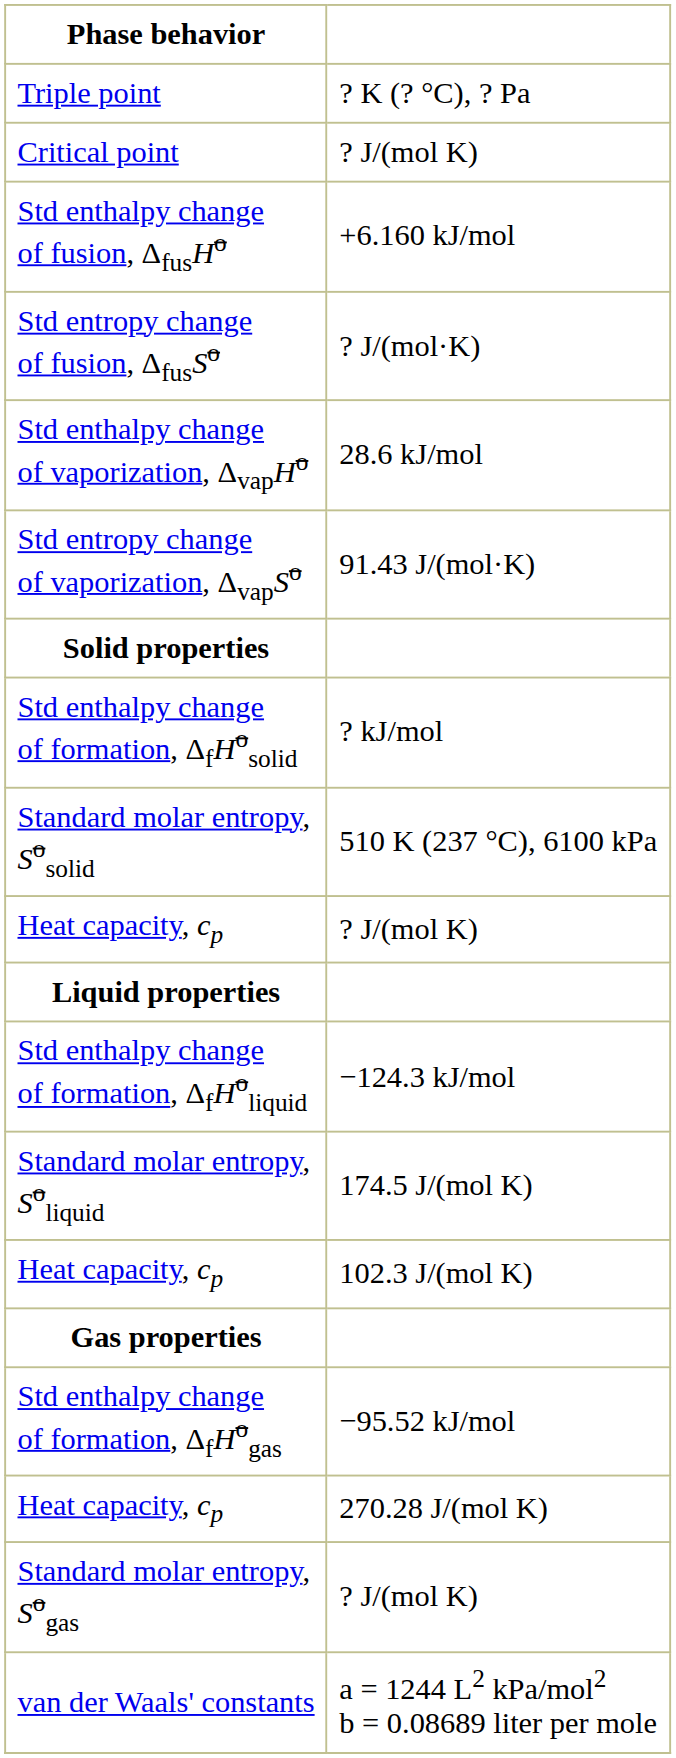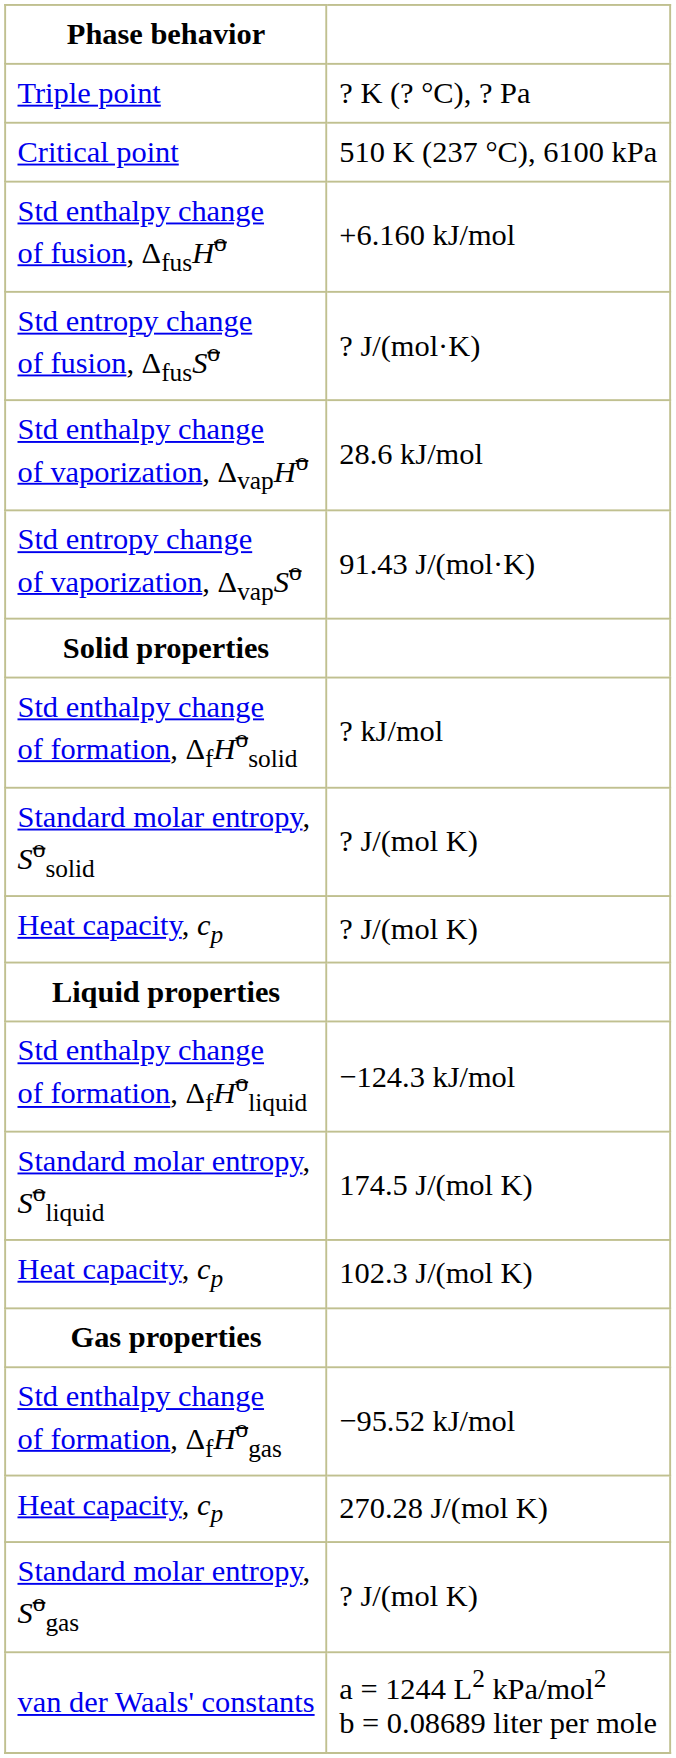row 3 | column 2: ? J/(mol K) -> 510 K (237 °C), 6100 kPa
row 10 | column 2: 510 K (237 °C), 6100 kPa -> ? J/(mol K)
